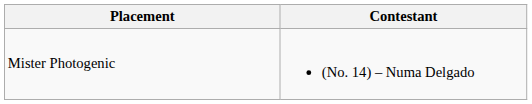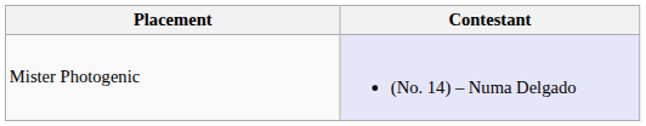Mister Photogenic | Contestant: no background -> lavender background
